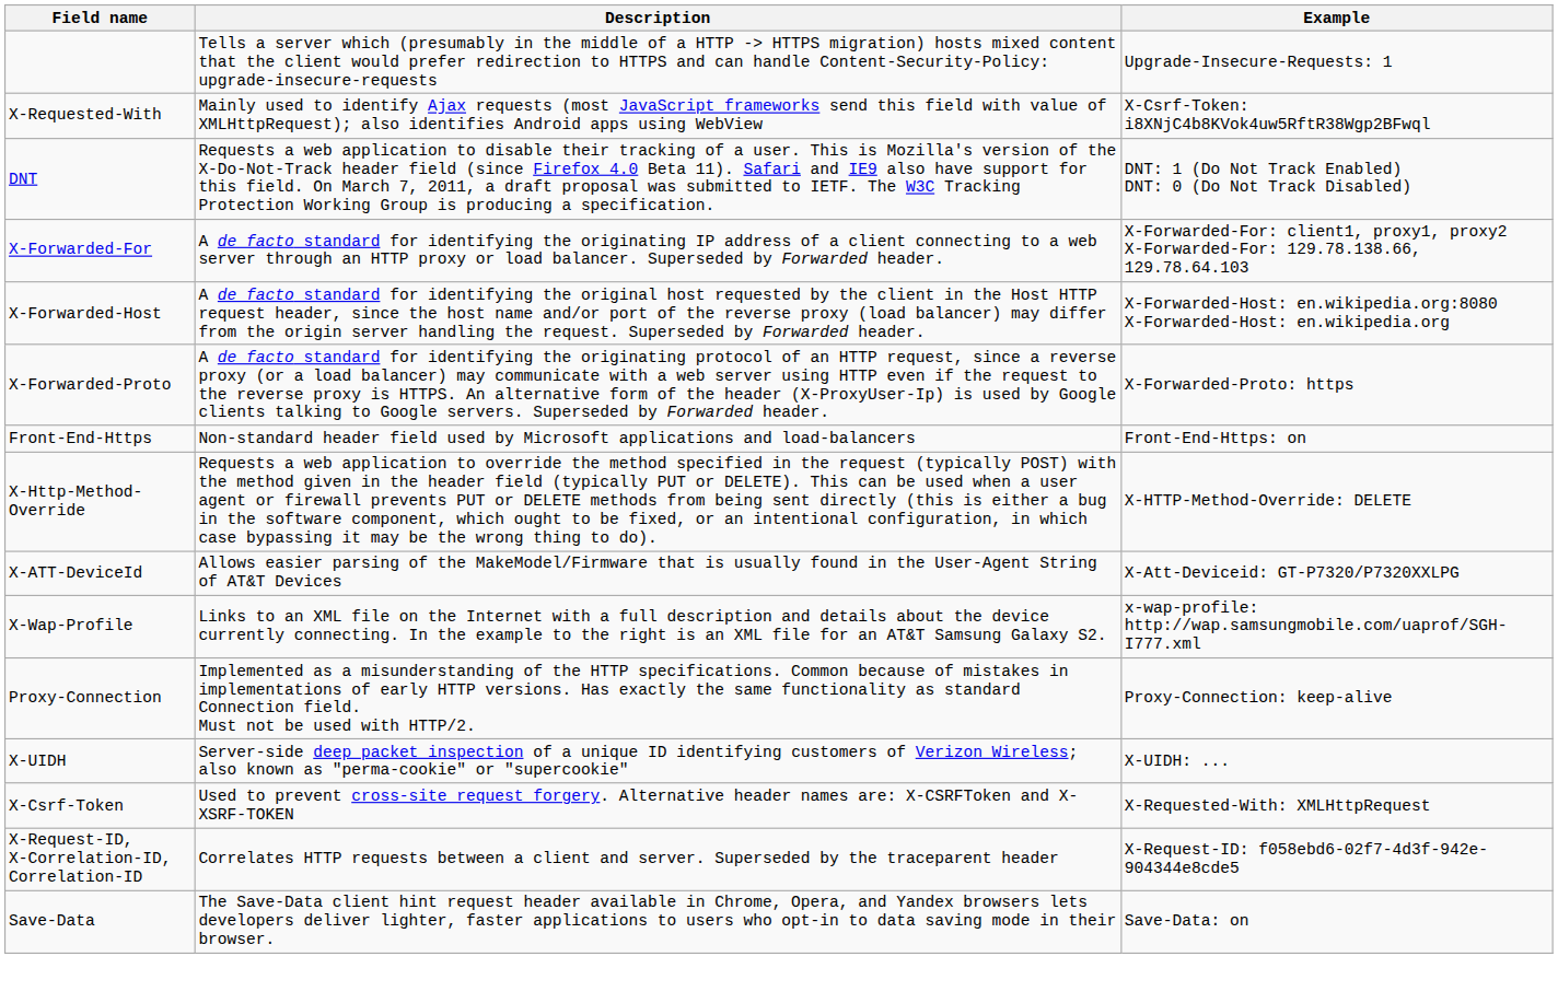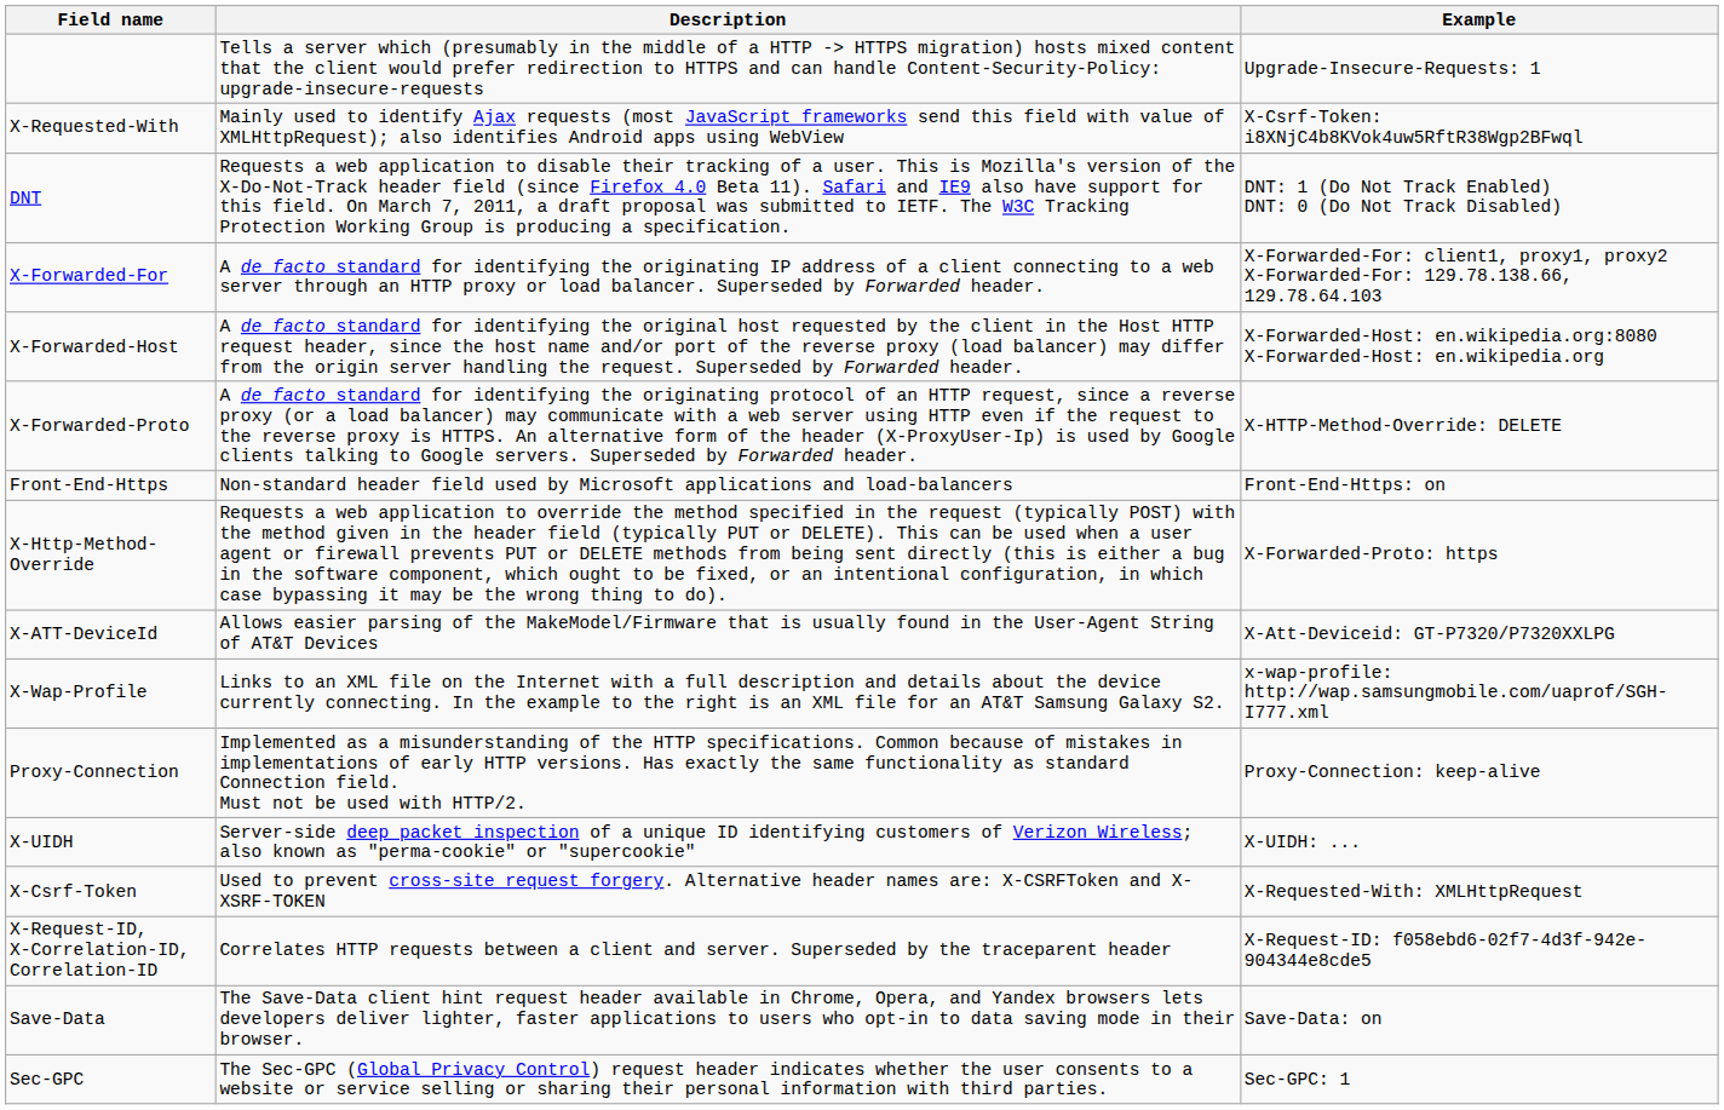X-Forwarded-Proto | Example: X-Forwarded-Proto: https -> X-HTTP-Method-Override: DELETE
X-Http-Method-Override | Example: X-HTTP-Method-Override: DELETE -> X-Forwarded-Proto: https
+ row: Sec-GPC | The Sec-GPC (Global Privacy Control) request header indicates whether the user consents to a website or service selling or sharing their personal information with third parties. | Sec-GPC: 1
